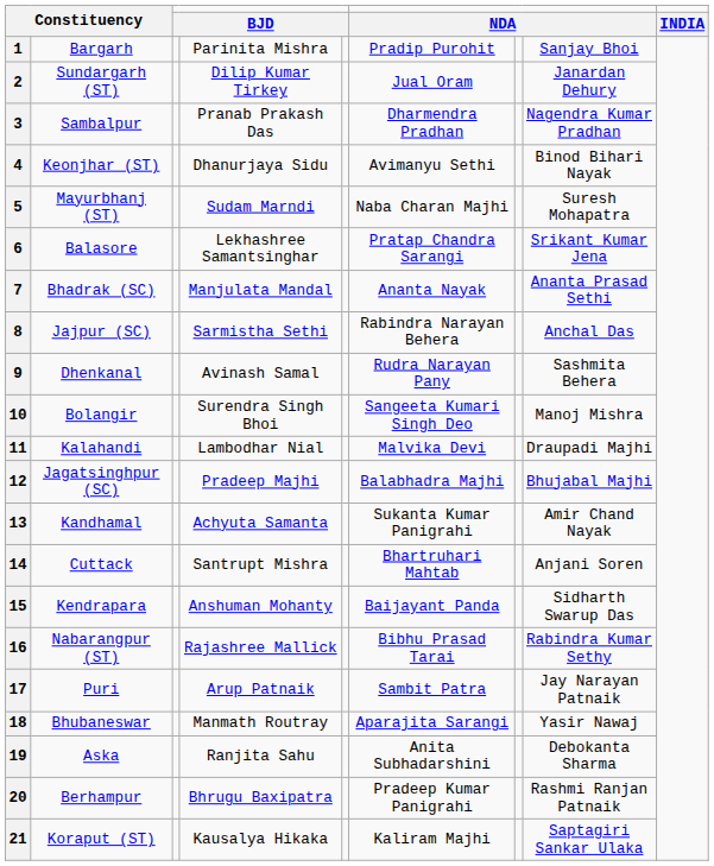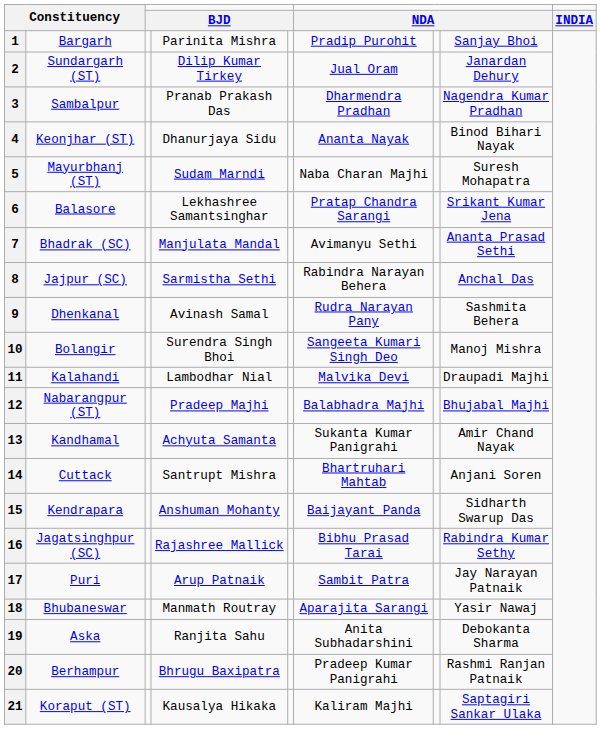4 | column 6: Avimanyu Sethi -> Ananta Nayak
7 | column 6: Ananta Nayak -> Avimanyu Sethi
12 | column 2: Jagatsinghpur (SC) -> Nabarangpur (ST)
16 | column 2: Nabarangpur (ST) -> Jagatsinghpur (SC)
